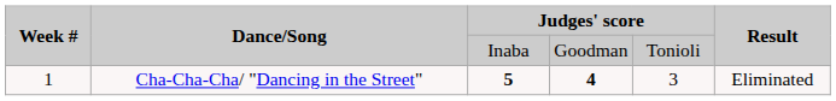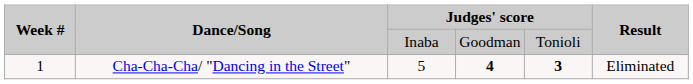1 | column 3: bold -> normal
1 | column 5: normal -> bold
